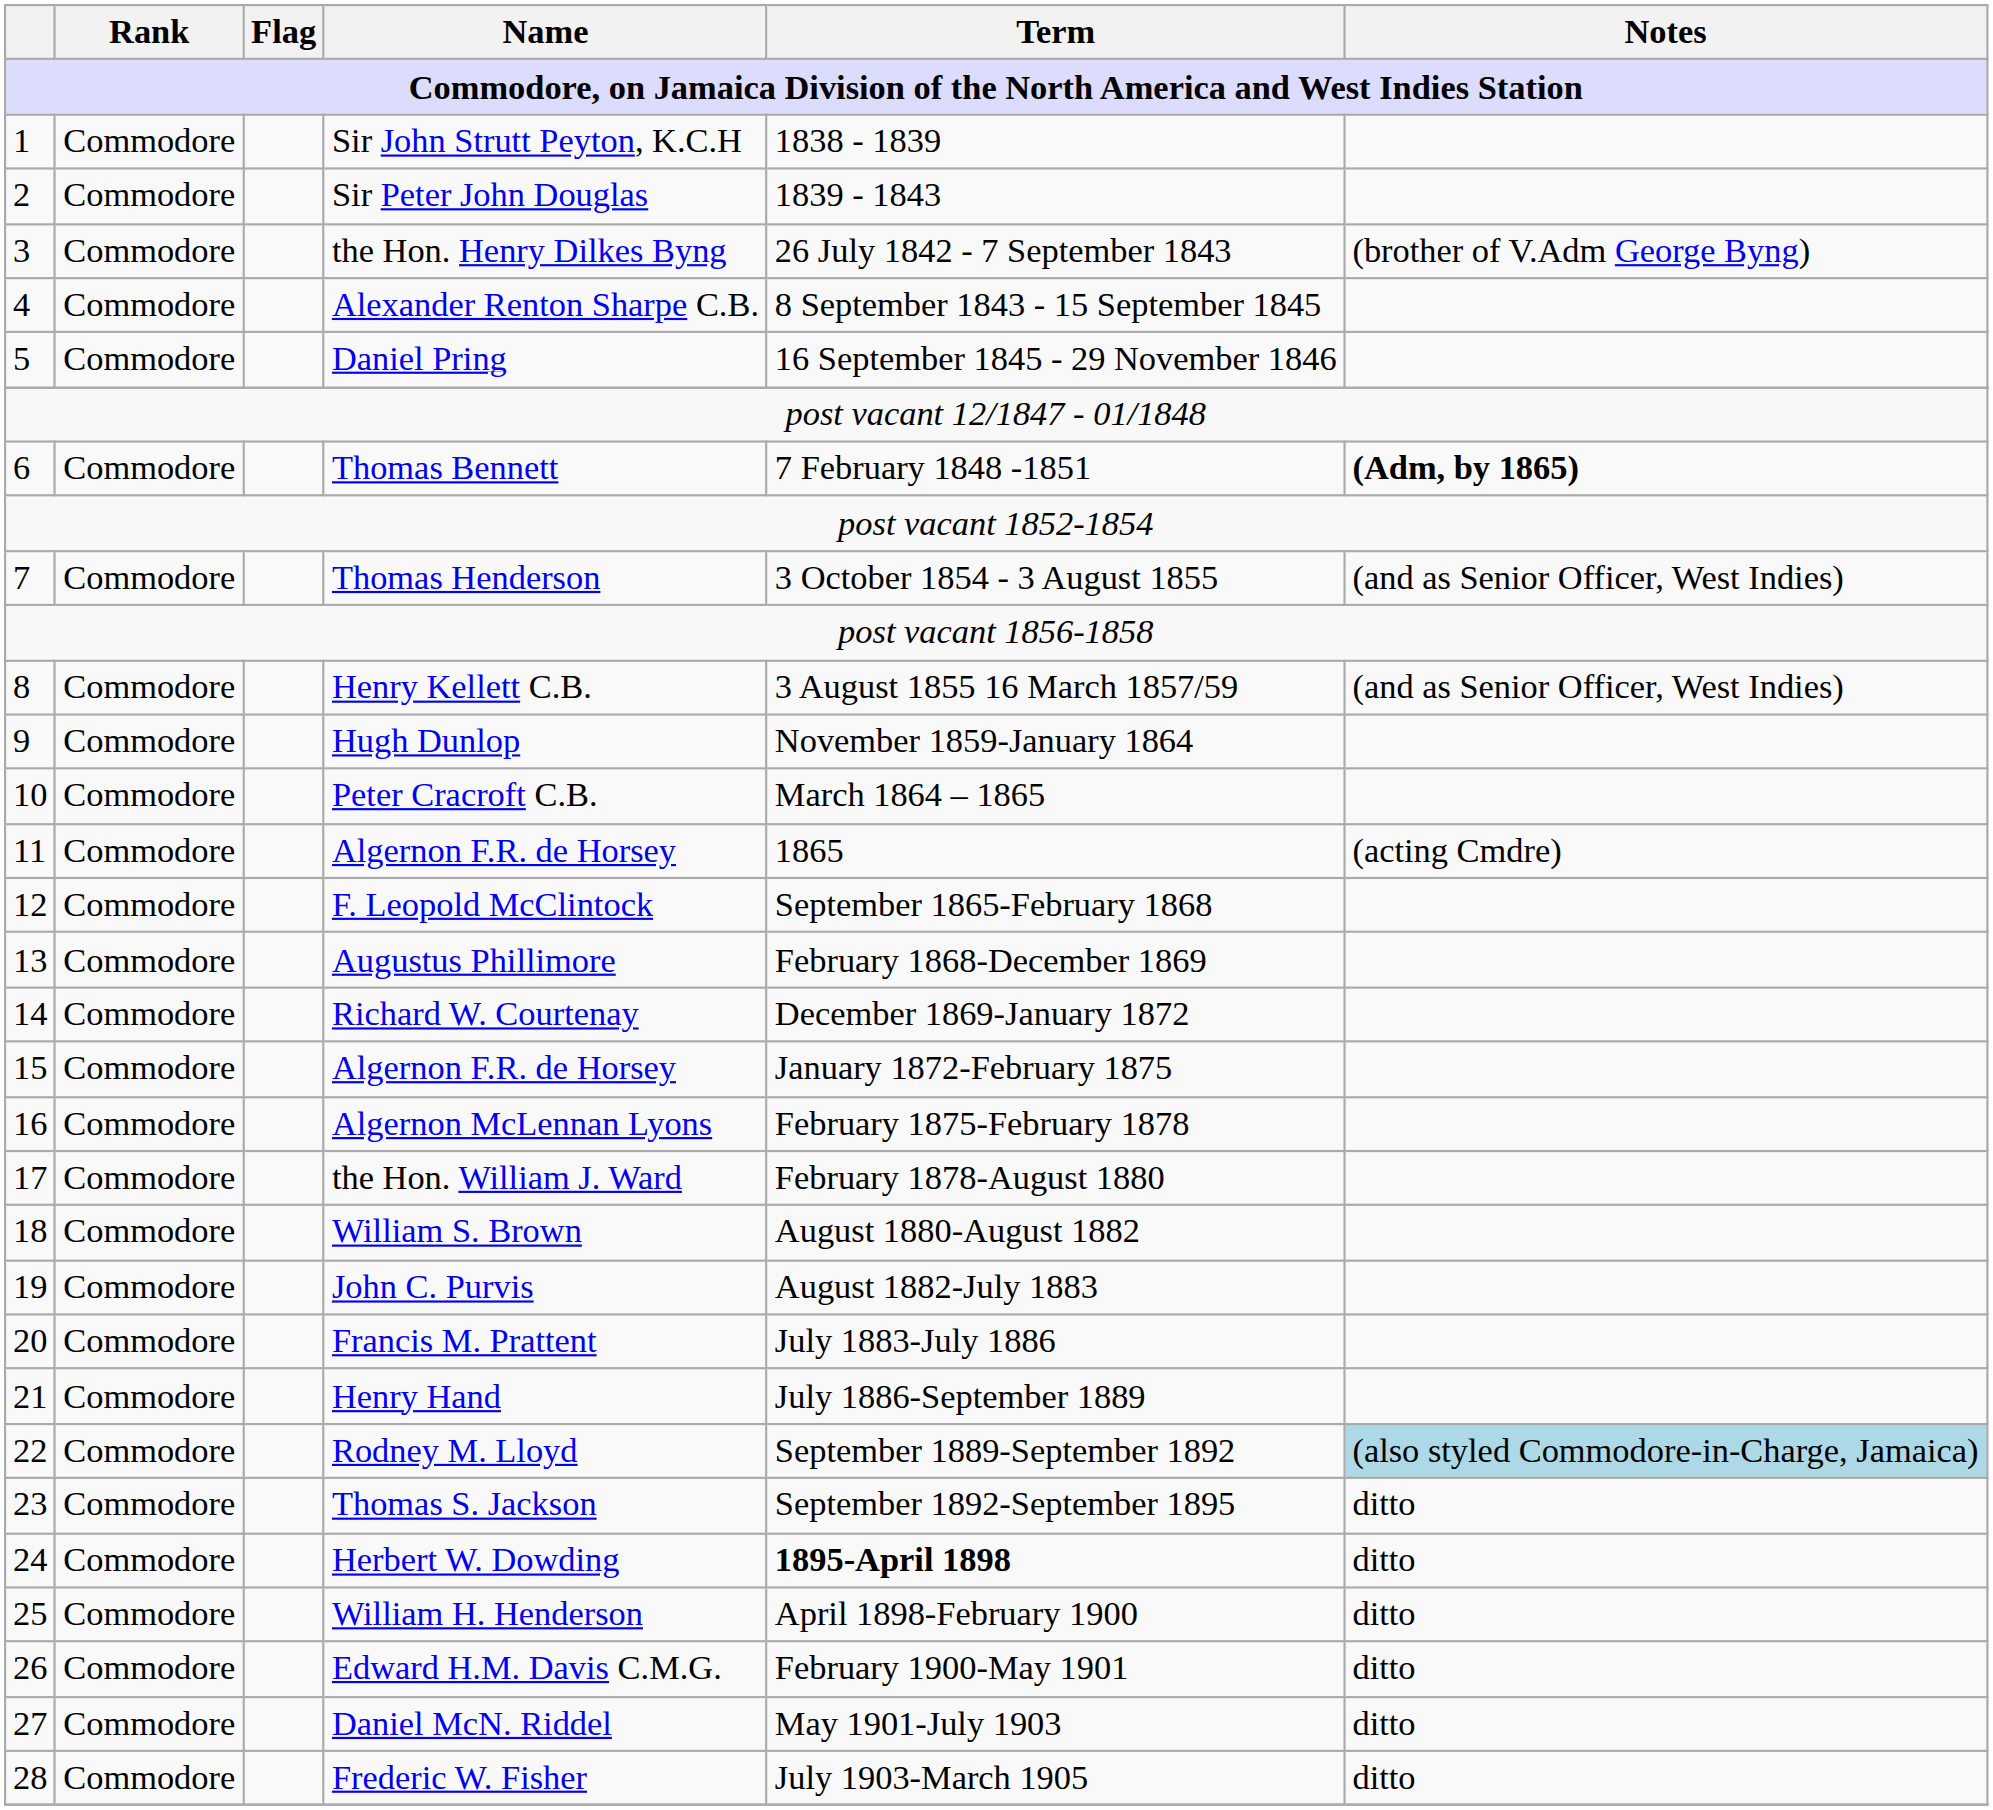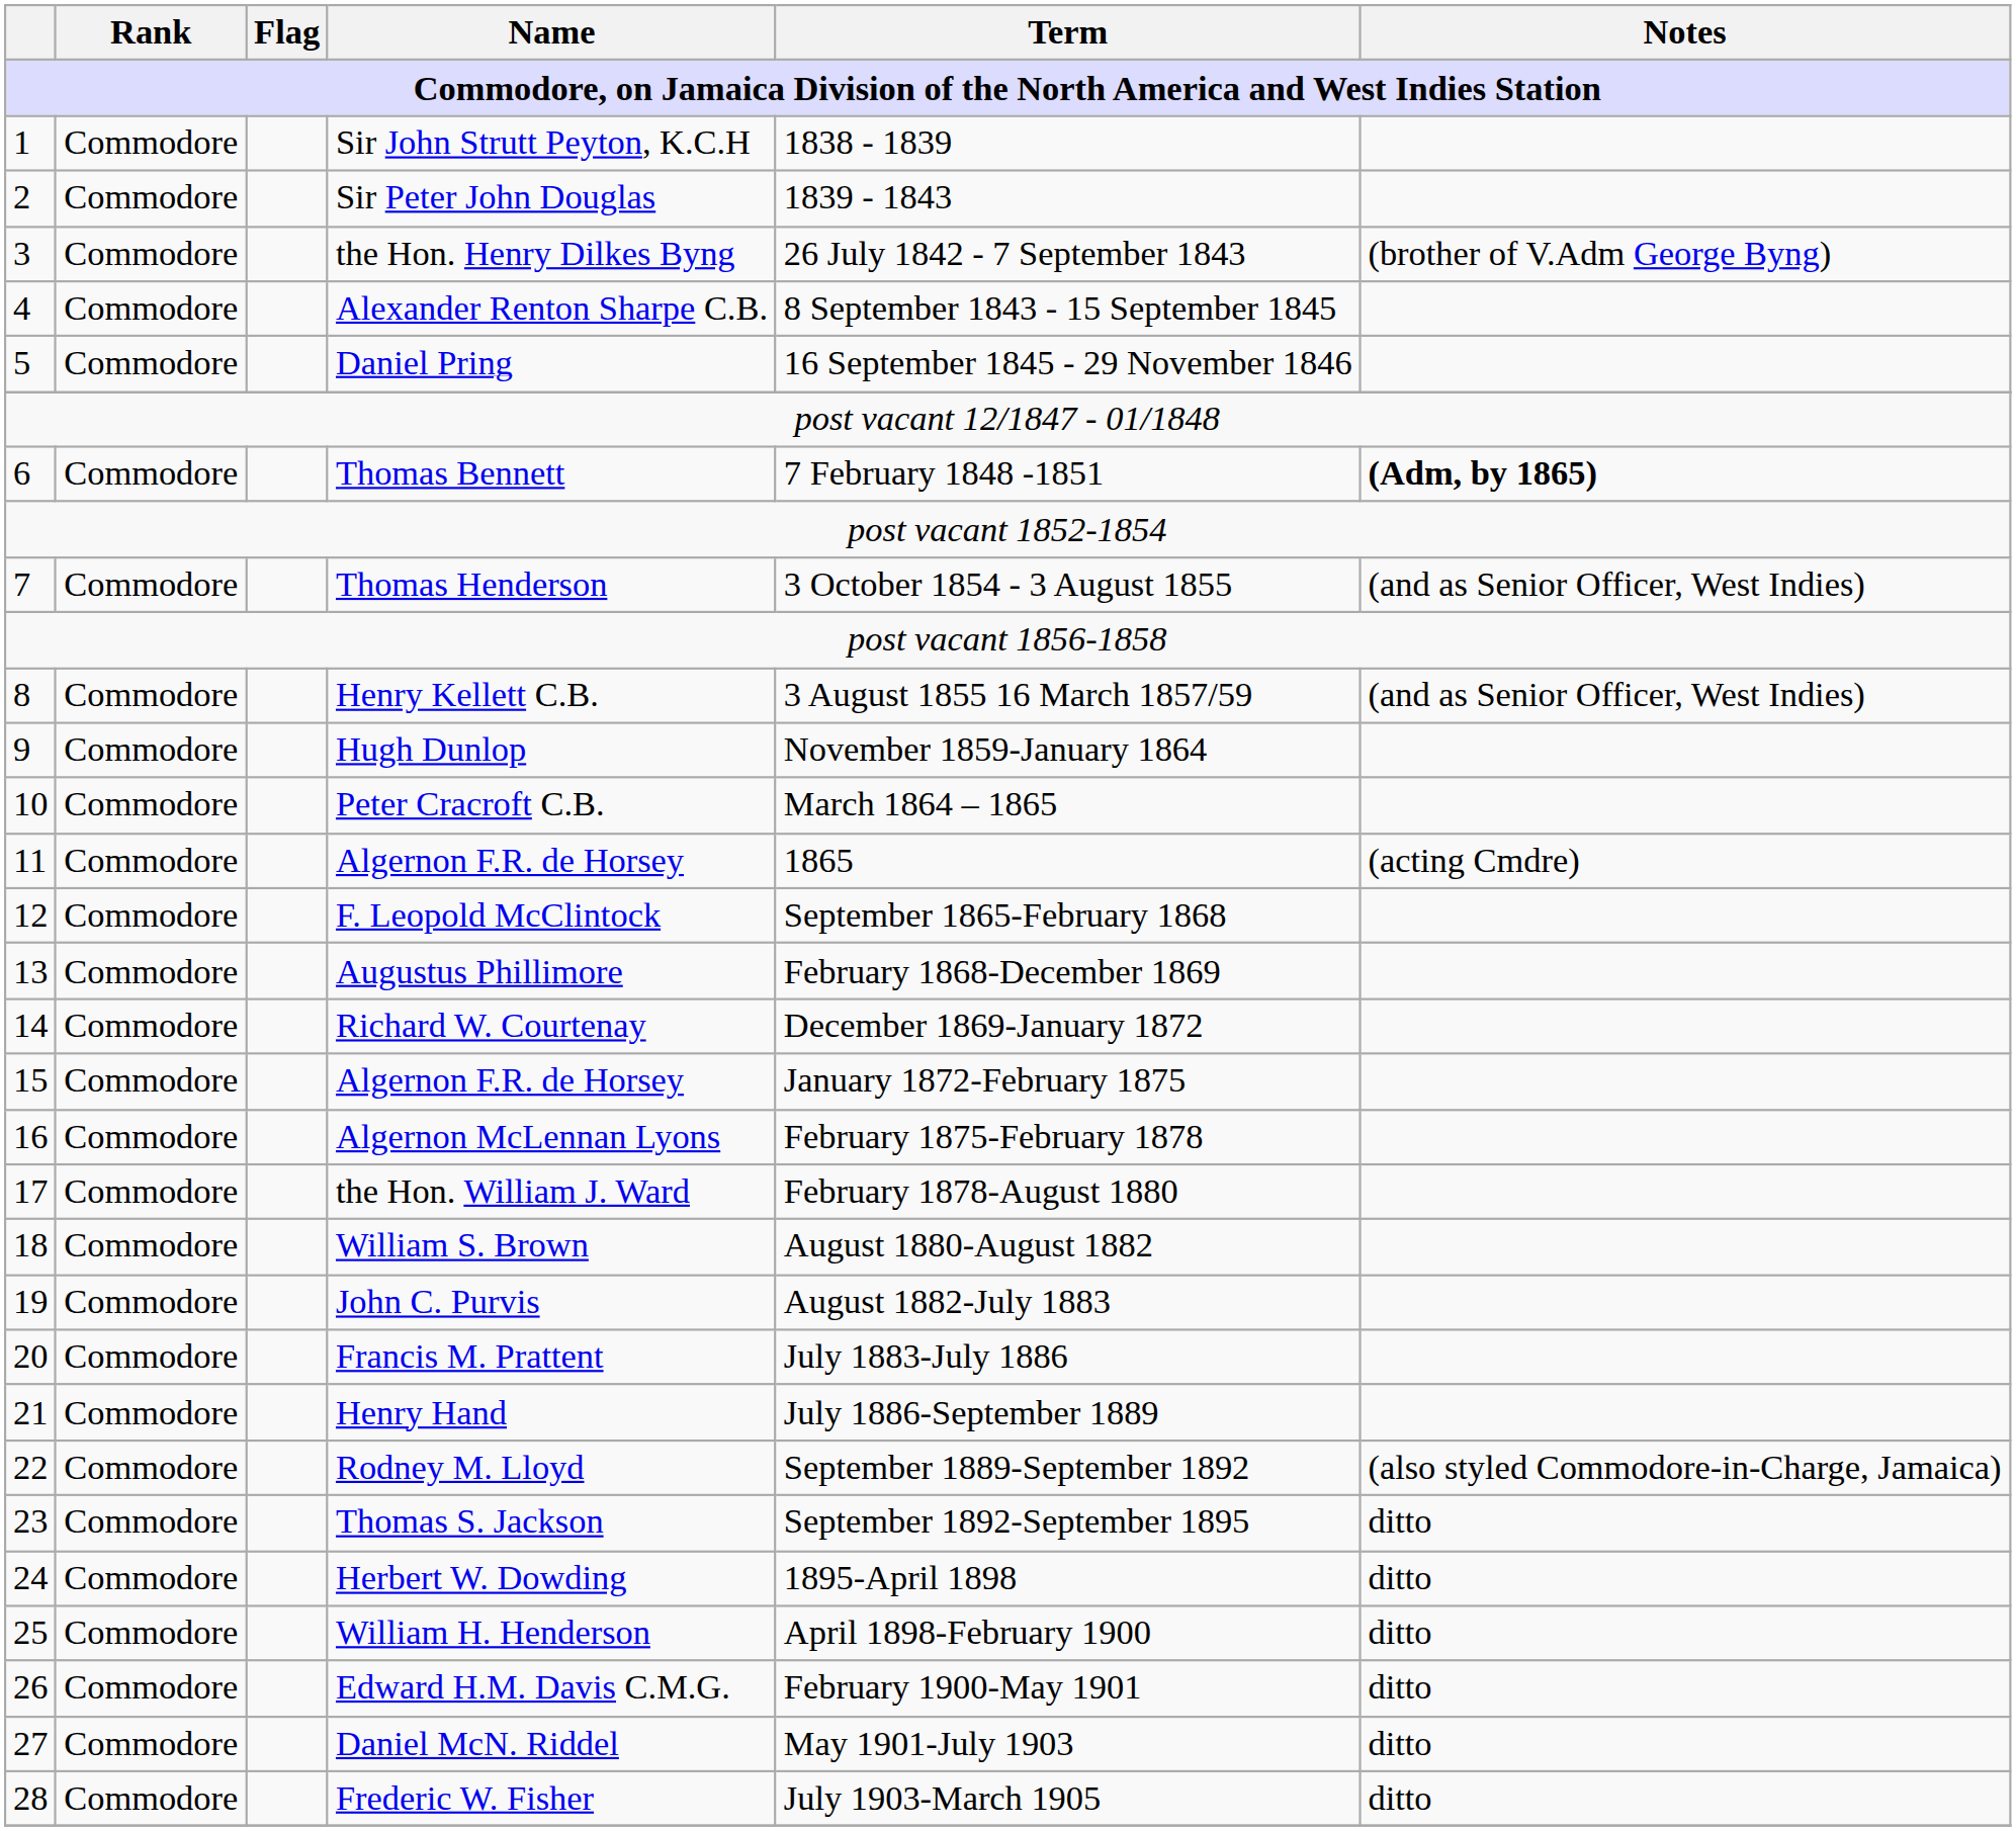Rodney M. Lloyd | Notes: lightblue background -> no background
Herbert W. Dowding | Term: bold -> normal
